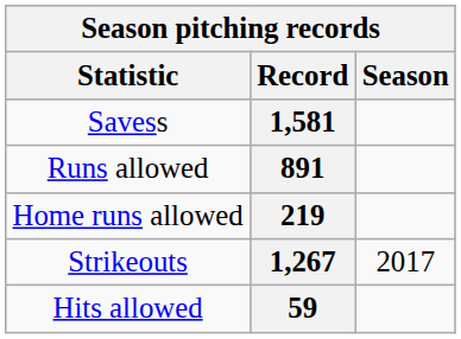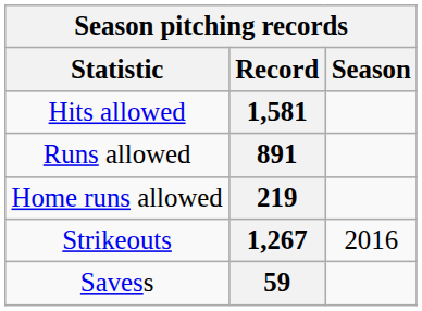1,581 | Statistic: Savess -> Hits allowed
1,267 | Season: 2017 -> 2016
59 | Statistic: Hits allowed -> Savess
